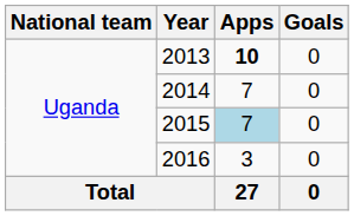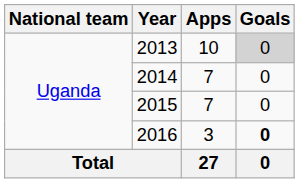2013 | Apps: bold -> normal
2013 | Goals: no background -> lightgrey background
2015 | Apps: lightblue background -> no background
2016 | Goals: normal -> bold
